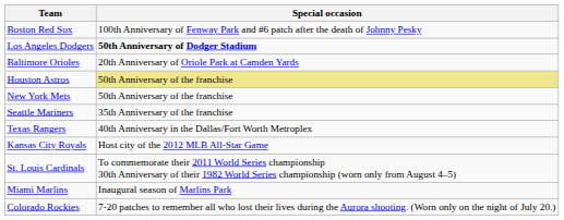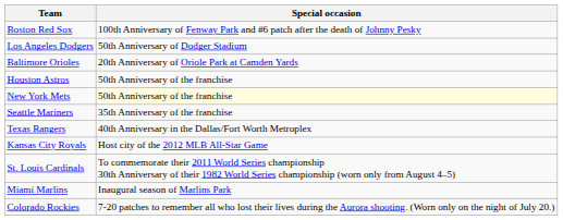Los Angeles Dodgers | Special occasion: bold -> normal
Houston Astros | Special occasion: khaki background -> no background
New York Mets | Special occasion: no background -> lightyellow background
